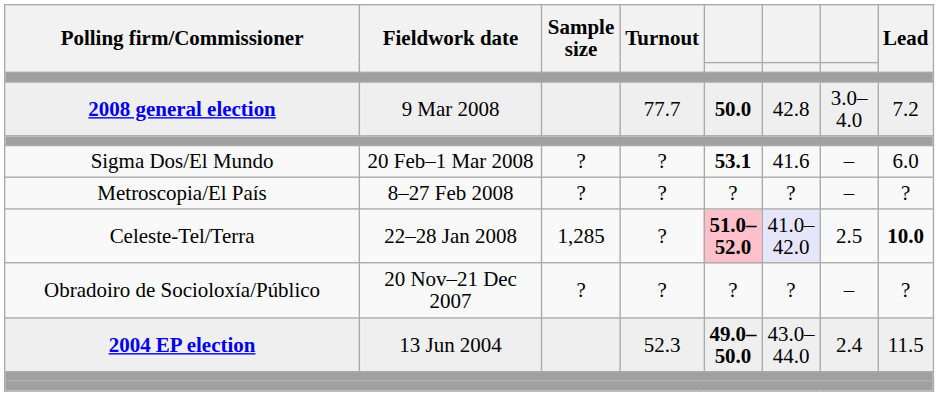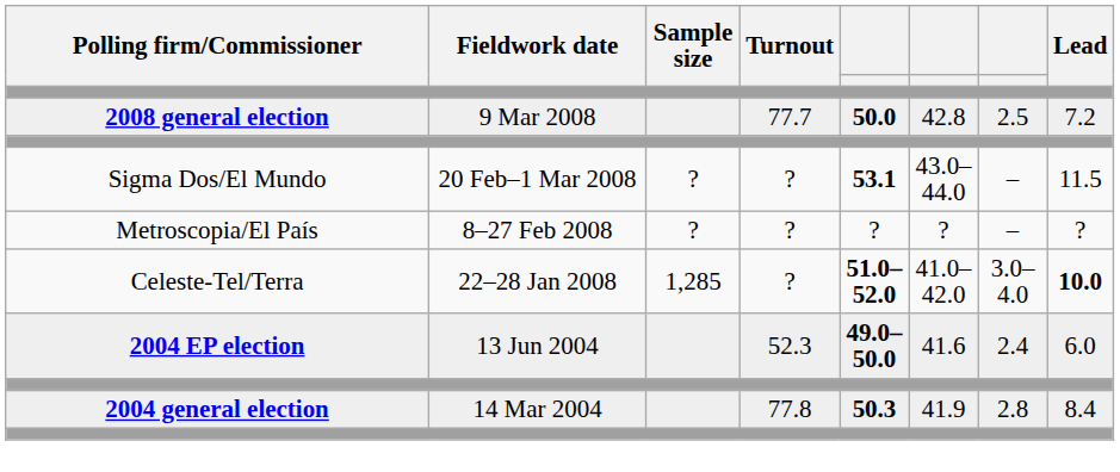2008 general election | column 7: 3.0– 4.0 -> 2.5
Sigma Dos/El Mundo | column 6: 41.6 -> 43.0– 44.0
Sigma Dos/El Mundo | Lead: 6.0 -> 11.5
Celeste-Tel/Terra | column 5: pink background -> no background
Celeste-Tel/Terra | column 6: lavender background -> no background
Celeste-Tel/Terra | column 7: 2.5 -> 3.0– 4.0
- row: Obradoiro de Socioloxía/Público | 20 Nov–21 Dec 2007 | ? | ? | ? | ? | – | ?
2004 EP election | column 6: 43.0– 44.0 -> 41.6
2004 EP election | Lead: 11.5 -> 6.0
+ row: 2004 general election | 14 Mar 2004 | 77.8 | 50.3 | 41.9 | 2.8 | 8.4
